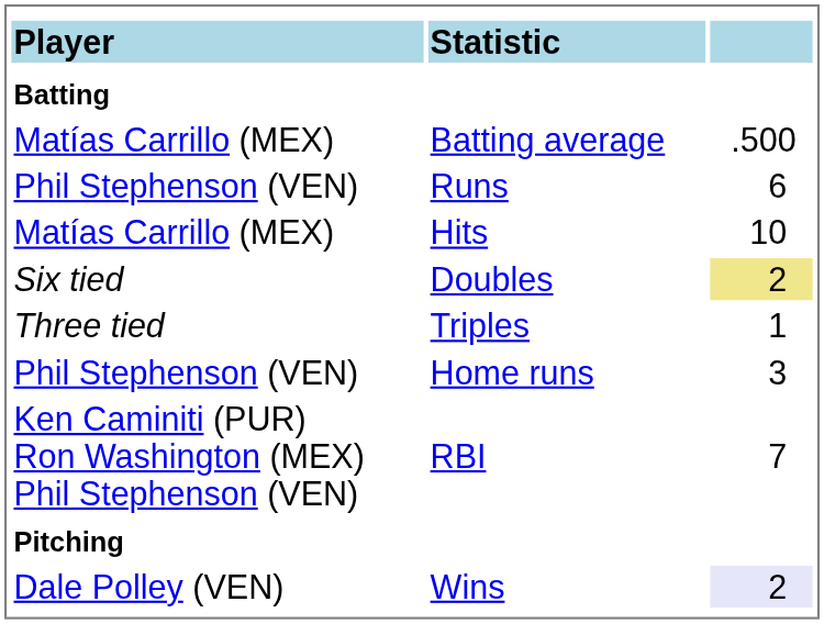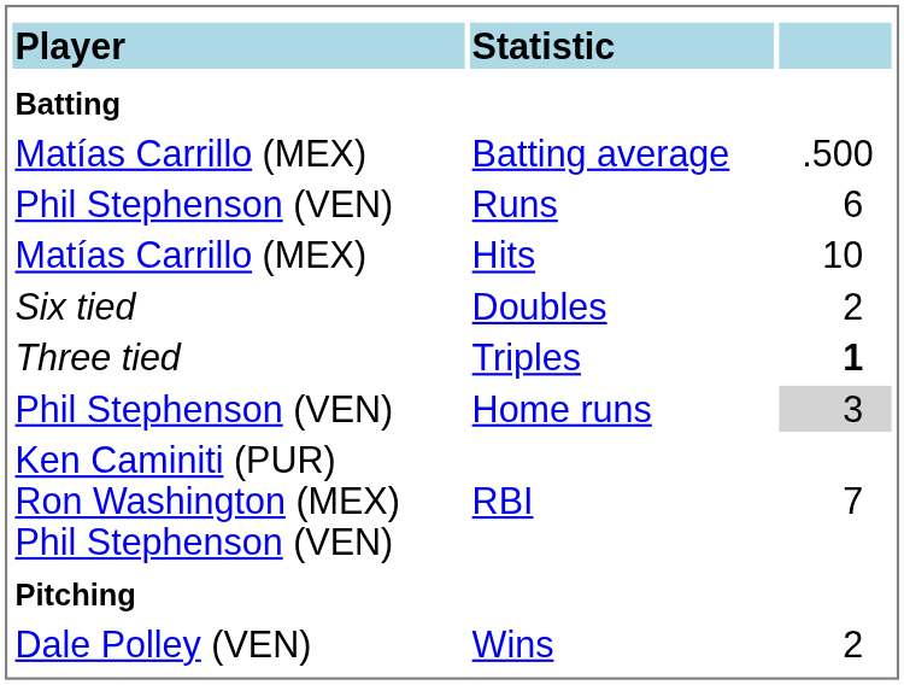Doubles | column 3: khaki background -> no background
Triples | column 3: normal -> bold
Home runs | column 3: no background -> lightgrey background
Wins | column 3: lavender background -> no background
